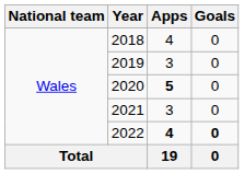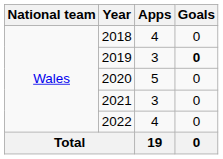2019 | Goals: normal -> bold
2020 | Apps: bold -> normal
2022 | Apps: bold -> normal
2022 | Goals: bold -> normal
